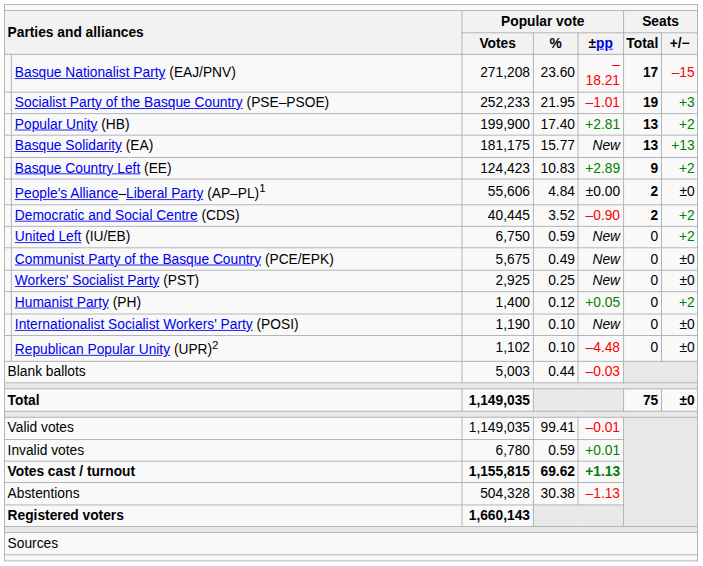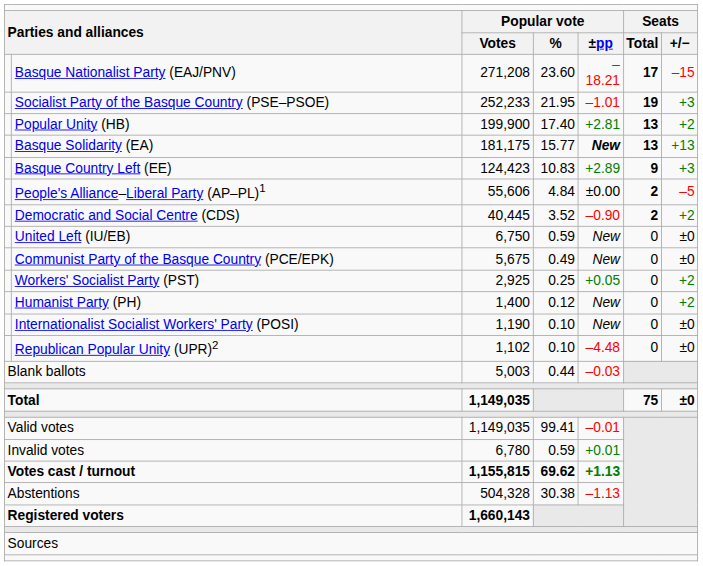Basque Solidarity (EA) | column 5: normal -> bold
Basque Country Left (EE) | column 7: +2 -> +3
People's Alliance–Liberal Party (AP–PL)1 | column 7: ±0 -> –5
United Left (IU/EB) | column 7: +2 -> ±0
Workers' Socialist Party (PST) | column 5: New -> +0.05
Workers' Socialist Party (PST) | column 7: ±0 -> +2
Humanist Party (PH) | column 5: +0.05 -> New
